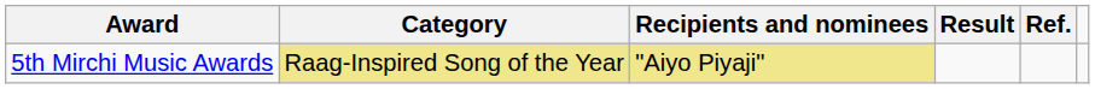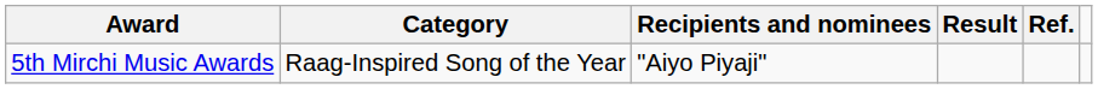5th Mirchi Music Awards | Category: khaki background -> no background
5th Mirchi Music Awards | Recipients and nominees: khaki background -> no background
